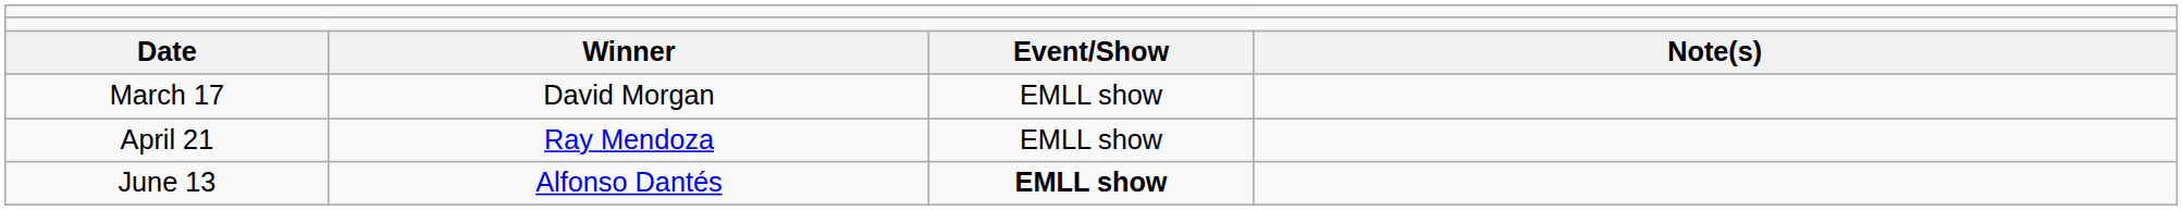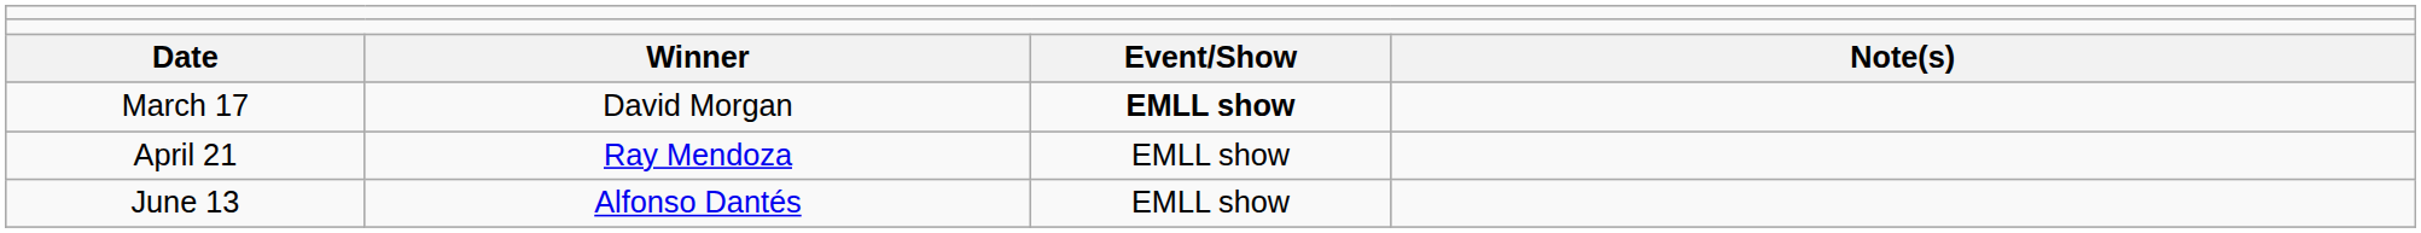March 17 | column 3: normal -> bold
June 13 | column 3: bold -> normal
